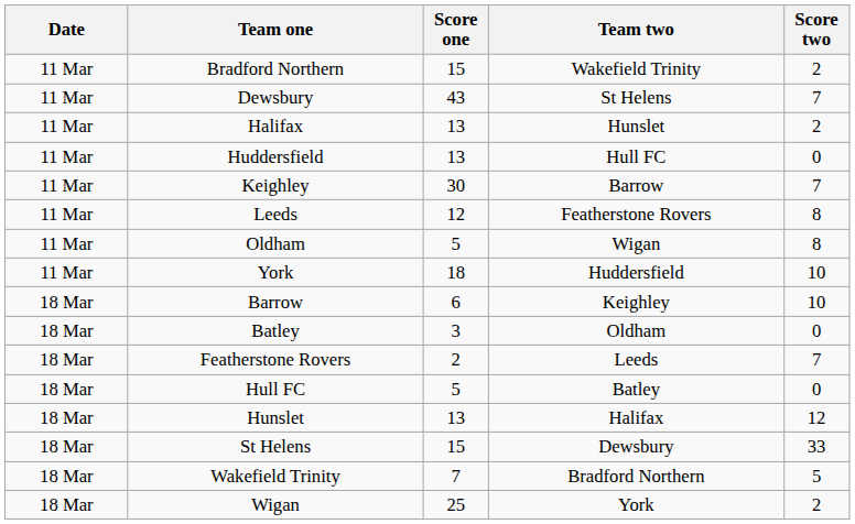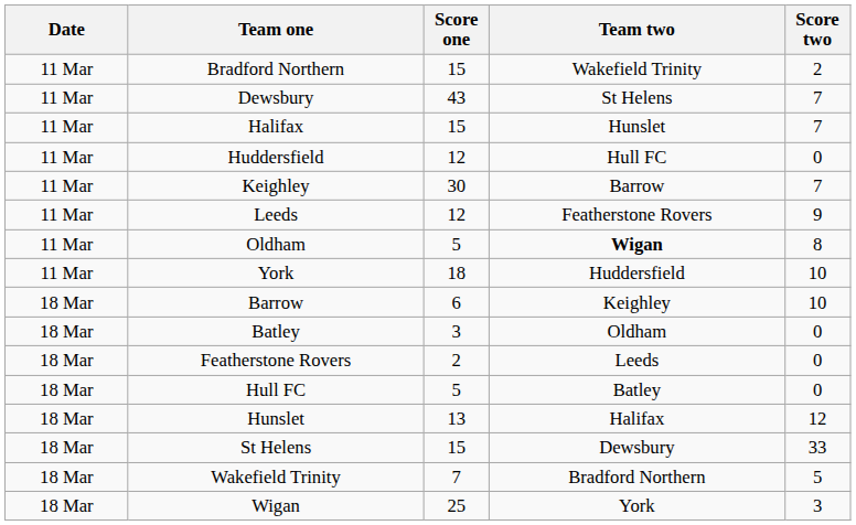row 4 | Score one: 13 -> 15
row 4 | Score two: 2 -> 7
row 5 | Score one: 13 -> 12
row 7 | Score two: 8 -> 9
row 8 | Team two: normal -> bold
row 12 | Score two: 7 -> 0
row 17 | Score two: 2 -> 3
